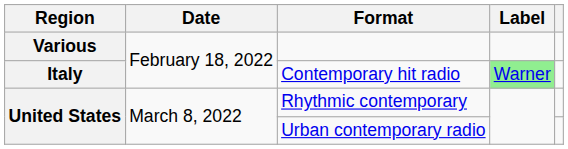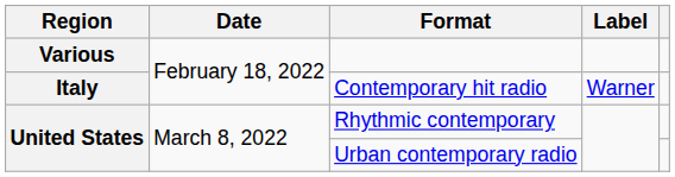Contemporary hit radio | Label: lightgreen background -> no background
